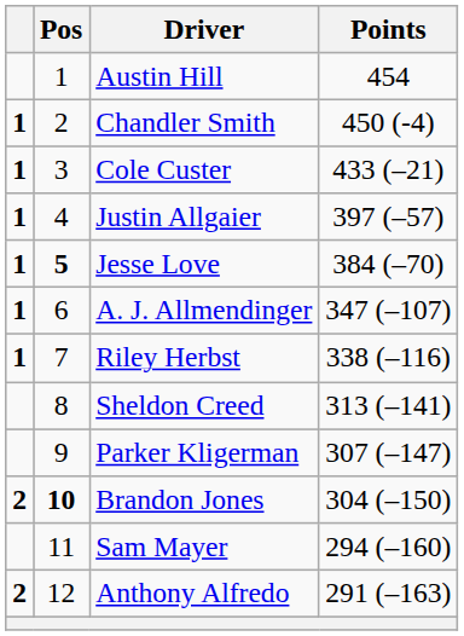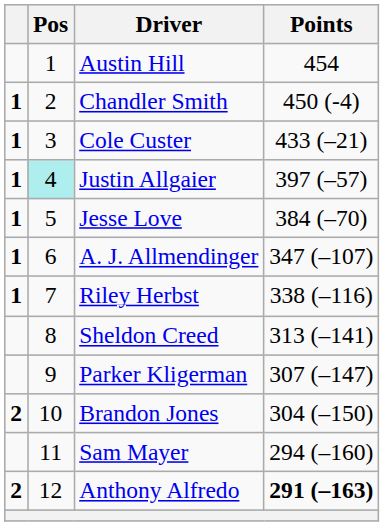Justin Allgaier | Pos: no background -> paleturquoise background
Jesse Love | Pos: bold -> normal
Brandon Jones | Pos: bold -> normal
Anthony Alfredo | Points: normal -> bold
